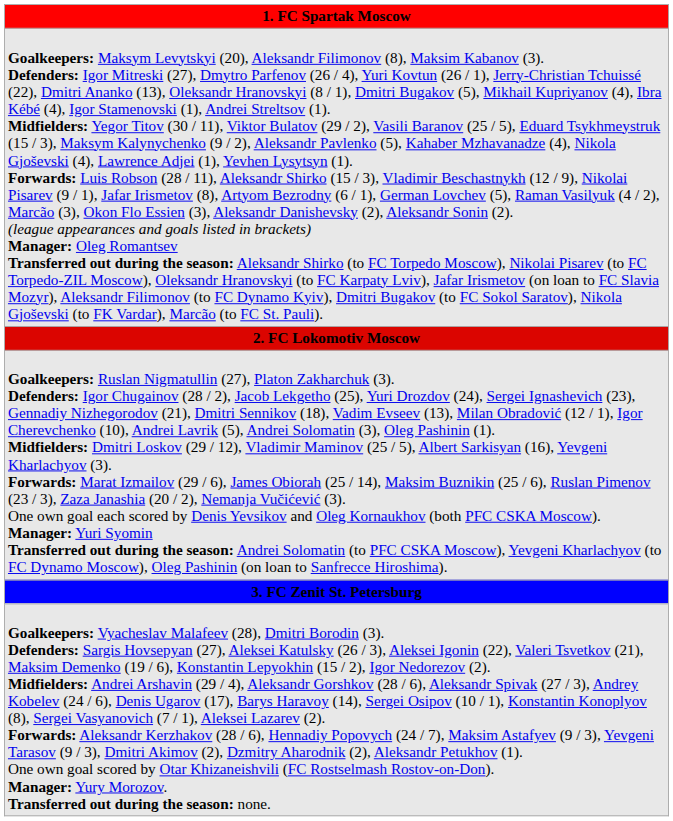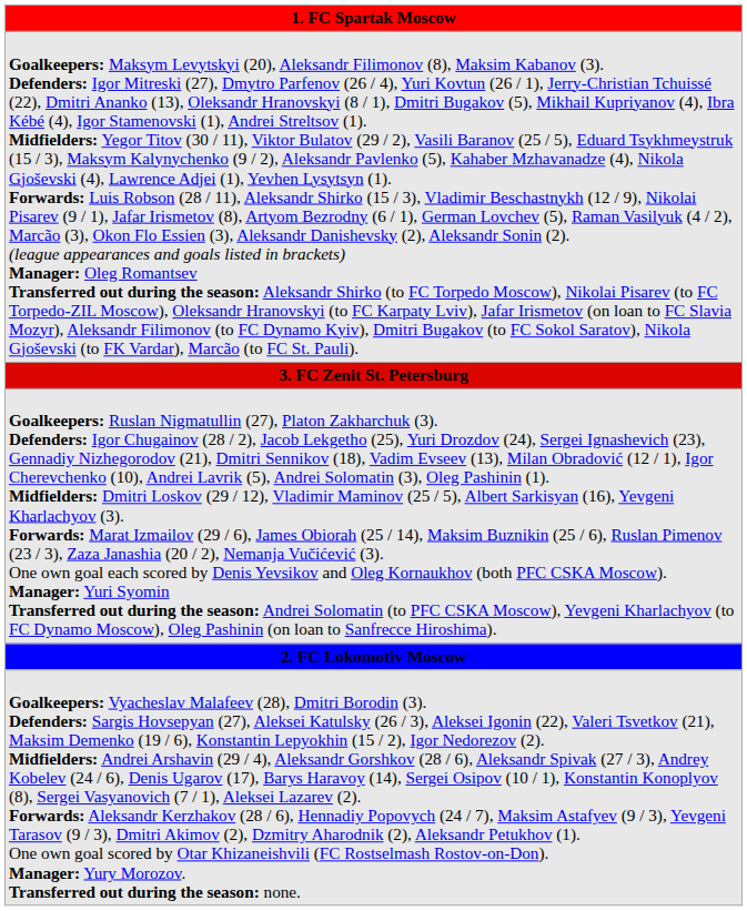row 3 | column 1: 2. FC Lokomotiv Moscow -> 3. FC Zenit St. Petersburg
row 5 | column 1: 3. FC Zenit St. Petersburg -> 2. FC Lokomotiv Moscow
